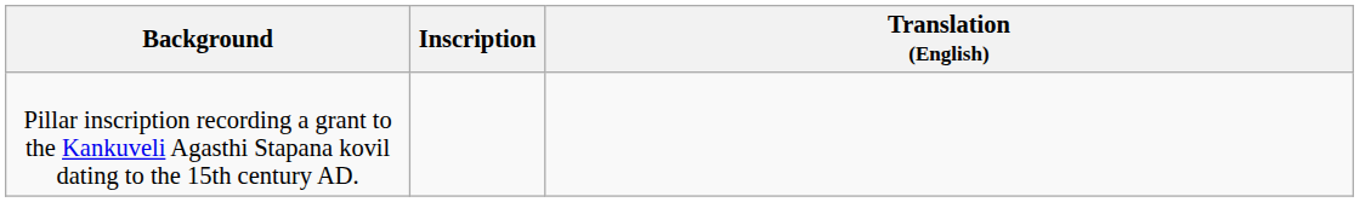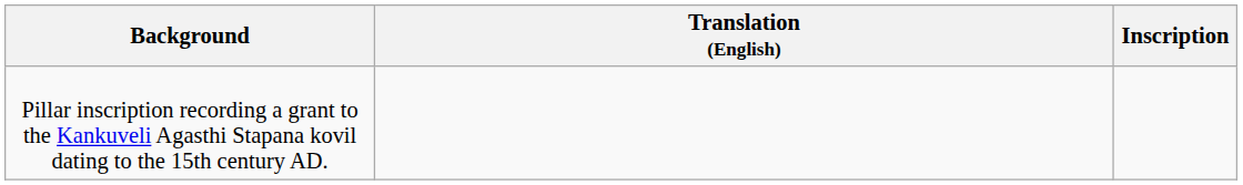columns swapped: Translation (English) <-> Inscription
